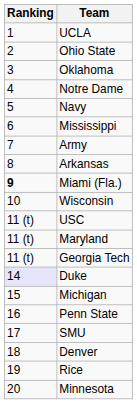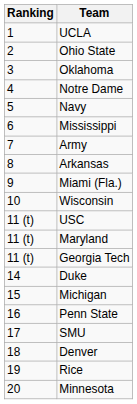Miami (Fla.) | Ranking: bold -> normal
Duke | Ranking: lavender background -> no background
